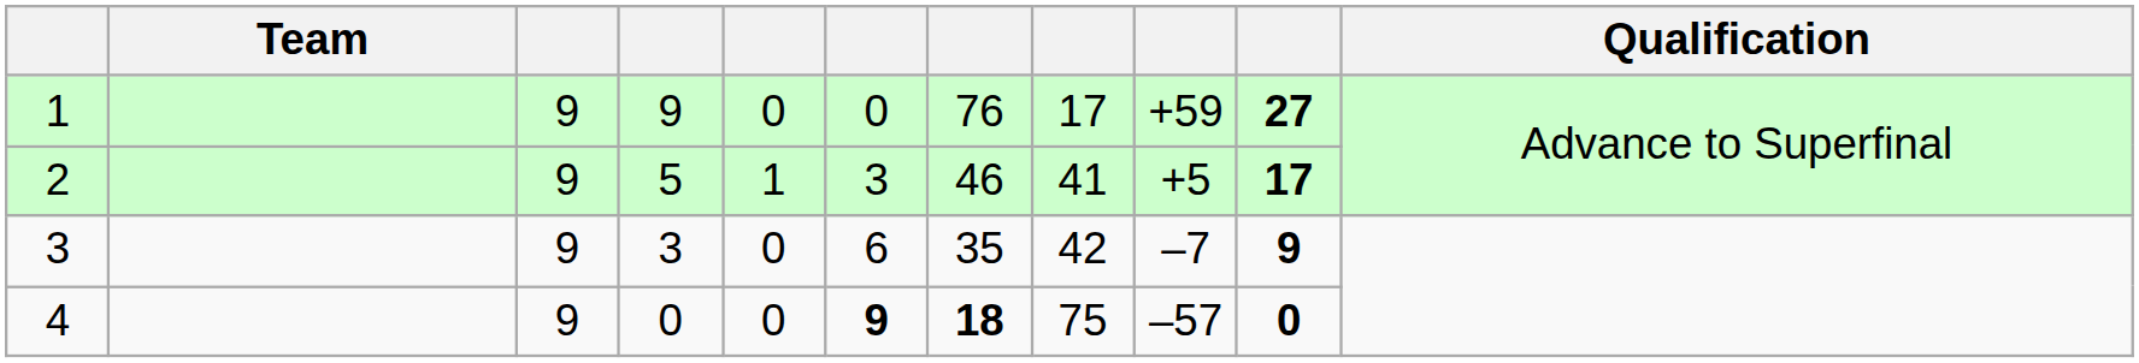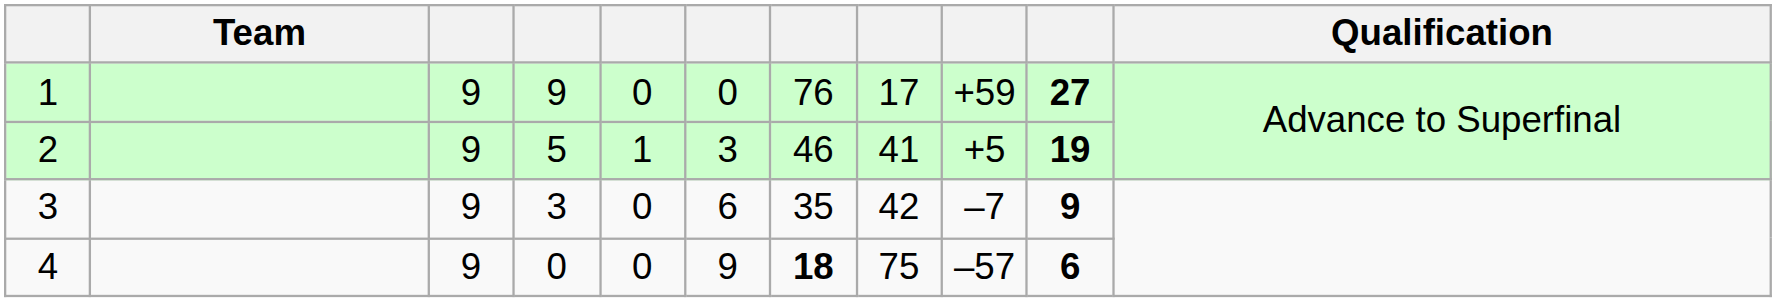2 | column 10: 17 -> 19
4 | column 6: bold -> normal
4 | column 10: 0 -> 6
